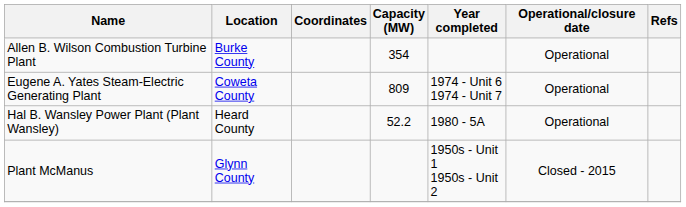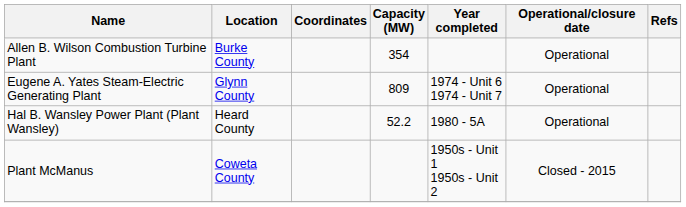Eugene A. Yates Steam-Electric Generating Plant | Location: Coweta County -> Glynn County
Plant McManus | Location: Glynn County -> Coweta County
